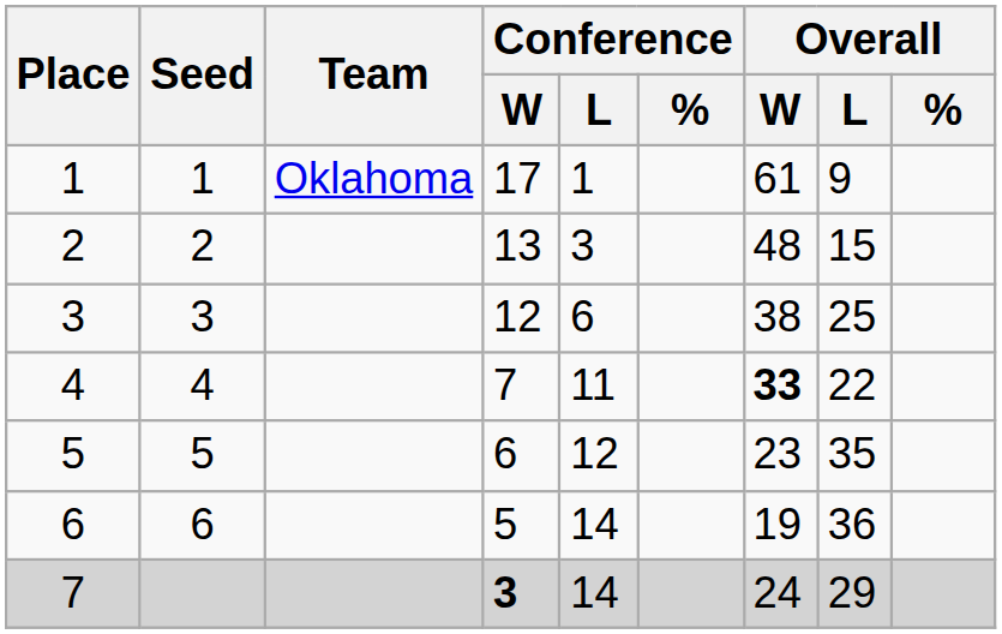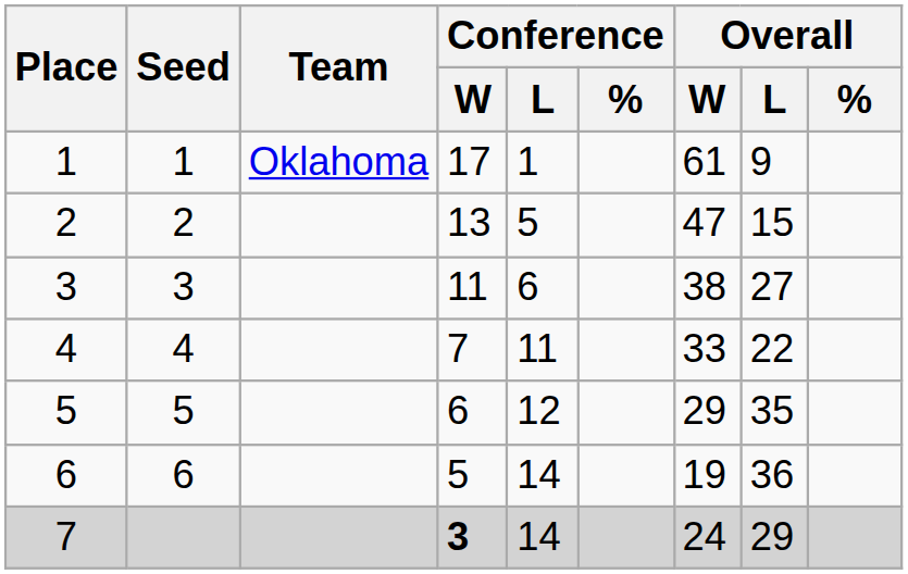row 4 | Conference / L: 3 -> 5
row 4 | Overall / W: 48 -> 47
row 5 | Conference / W: 12 -> 11
row 5 | Overall / L: 25 -> 27
row 6 | Overall / W: bold -> normal
row 7 | Overall / W: 23 -> 29
